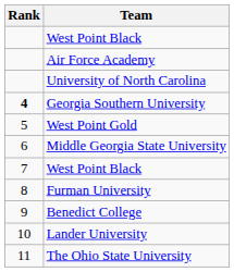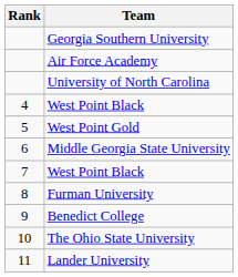row 2 | Team: West Point Black -> Georgia Southern University
row 5 | Rank: bold -> normal
row 5 | Team: Georgia Southern University -> West Point Black
row 11 | Team: Lander University -> The Ohio State University
row 12 | Team: The Ohio State University -> Lander University
